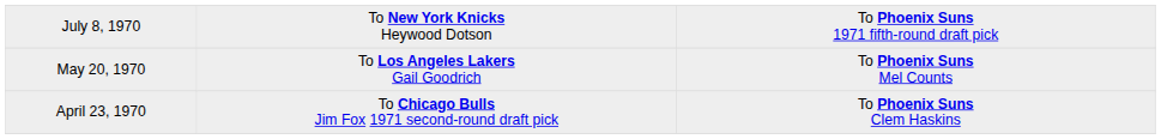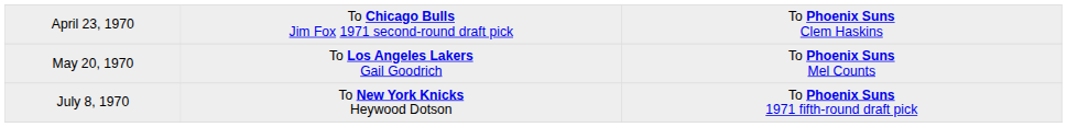rows swapped: April 23, 1970 <-> July 8, 1970
